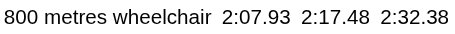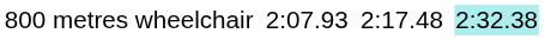800 metres wheelchair | column 4: no background -> paleturquoise background
